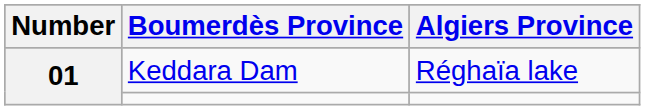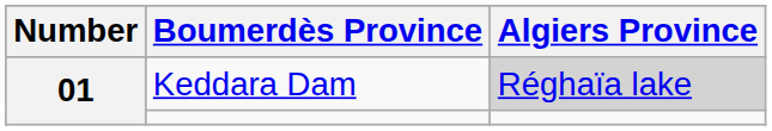Keddara Dam | Algiers Province: no background -> lightgrey background
